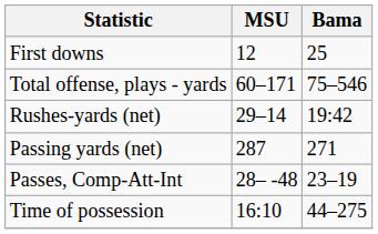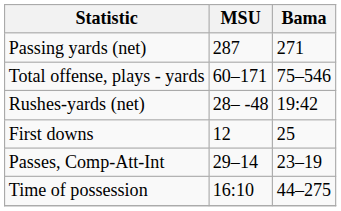rows swapped: First downs <-> Passing yards (net)
Rushes-yards (net) | MSU: 29–14 -> 28– -48
Passes, Comp-Att-Int | MSU: 28– -48 -> 29–14
